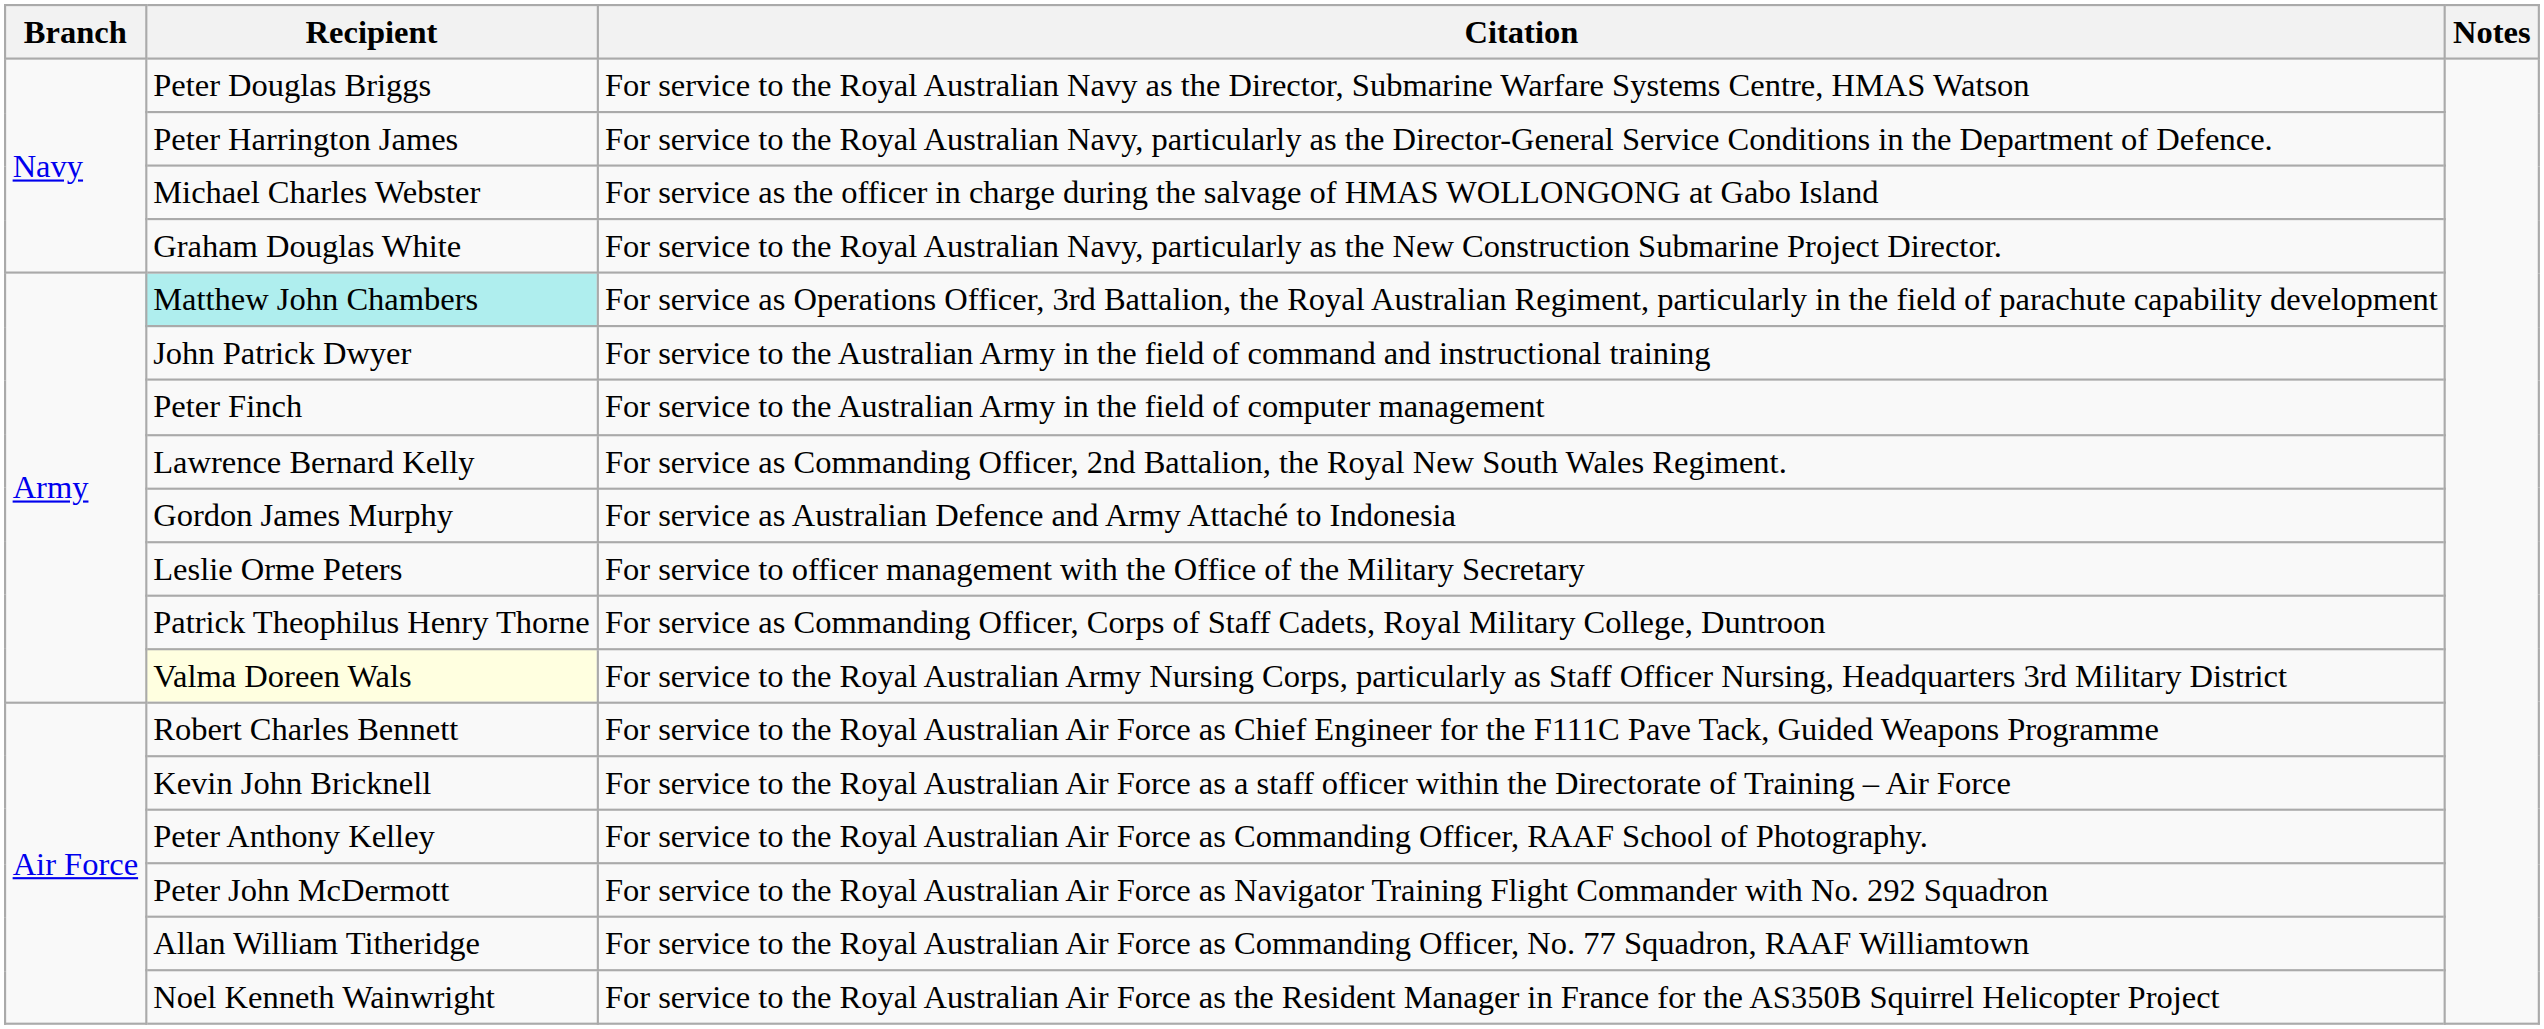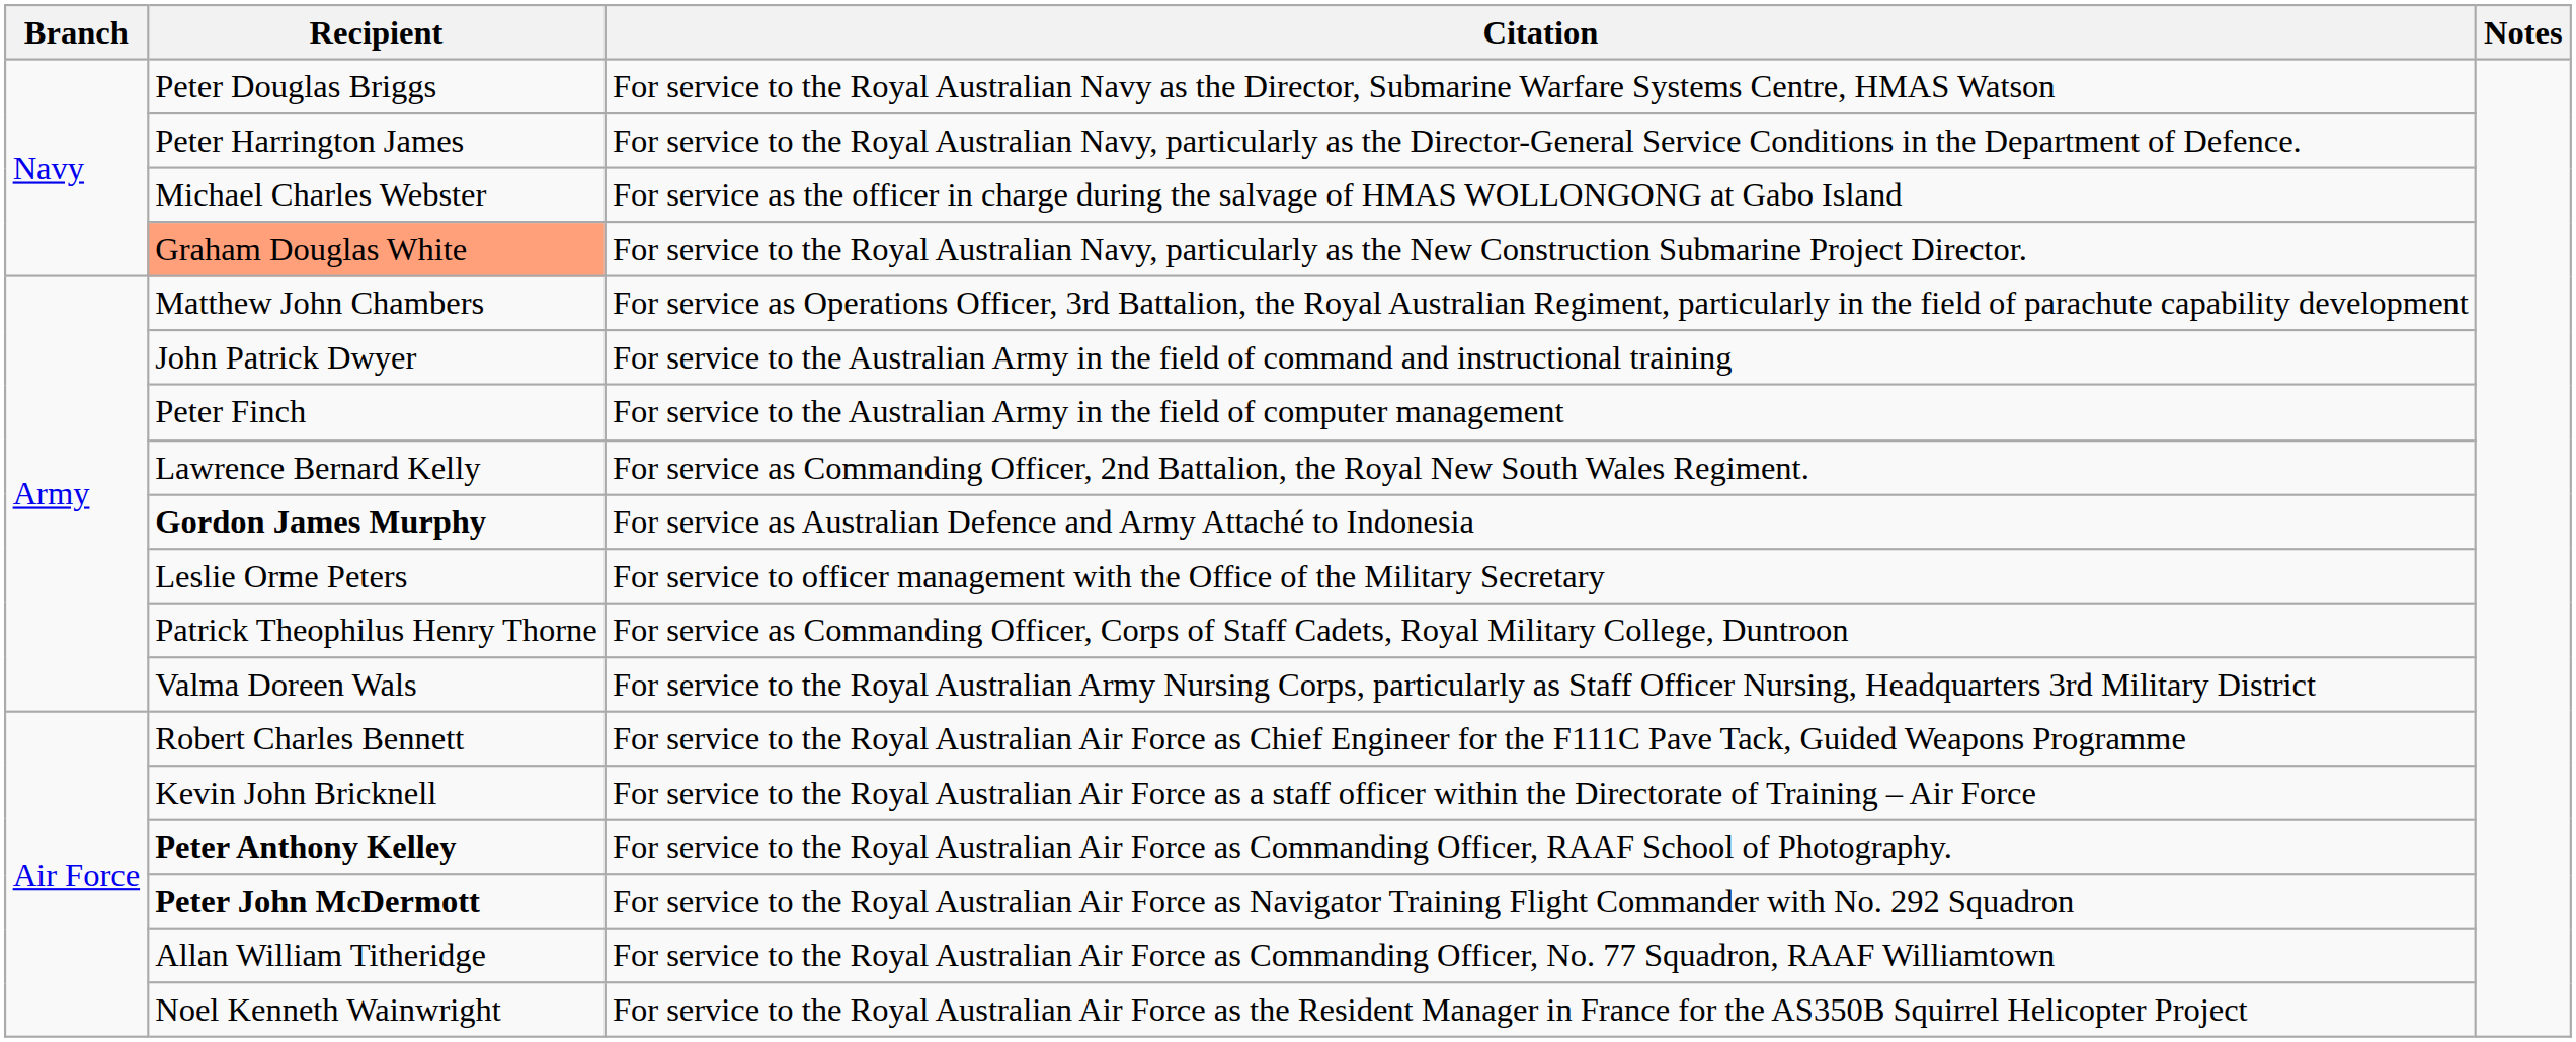Graham Douglas White | Recipient: no background -> lightsalmon background
Matthew John Chambers | Recipient: paleturquoise background -> no background
Gordon James Murphy | Recipient: normal -> bold
Valma Doreen Wals | Recipient: lightyellow background -> no background
Peter Anthony Kelley | Recipient: normal -> bold
Peter John McDermott | Recipient: normal -> bold
